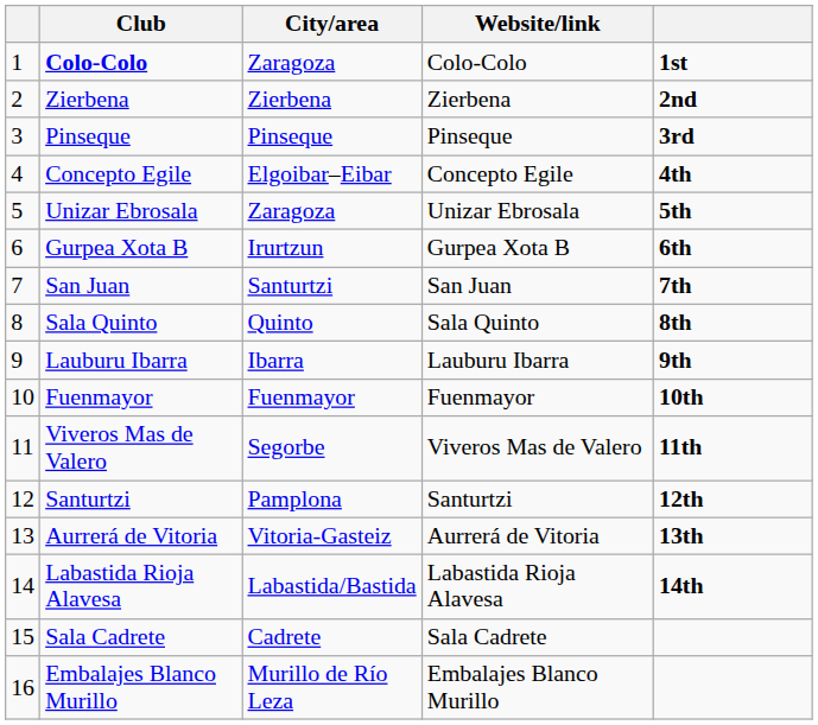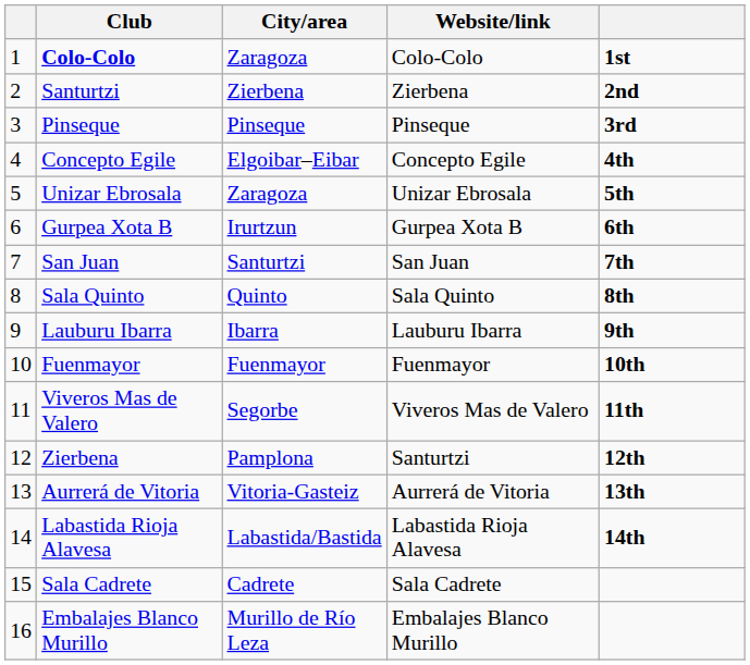row 3 | Club: Zierbena -> Santurtzi
row 13 | Club: Santurtzi -> Zierbena
